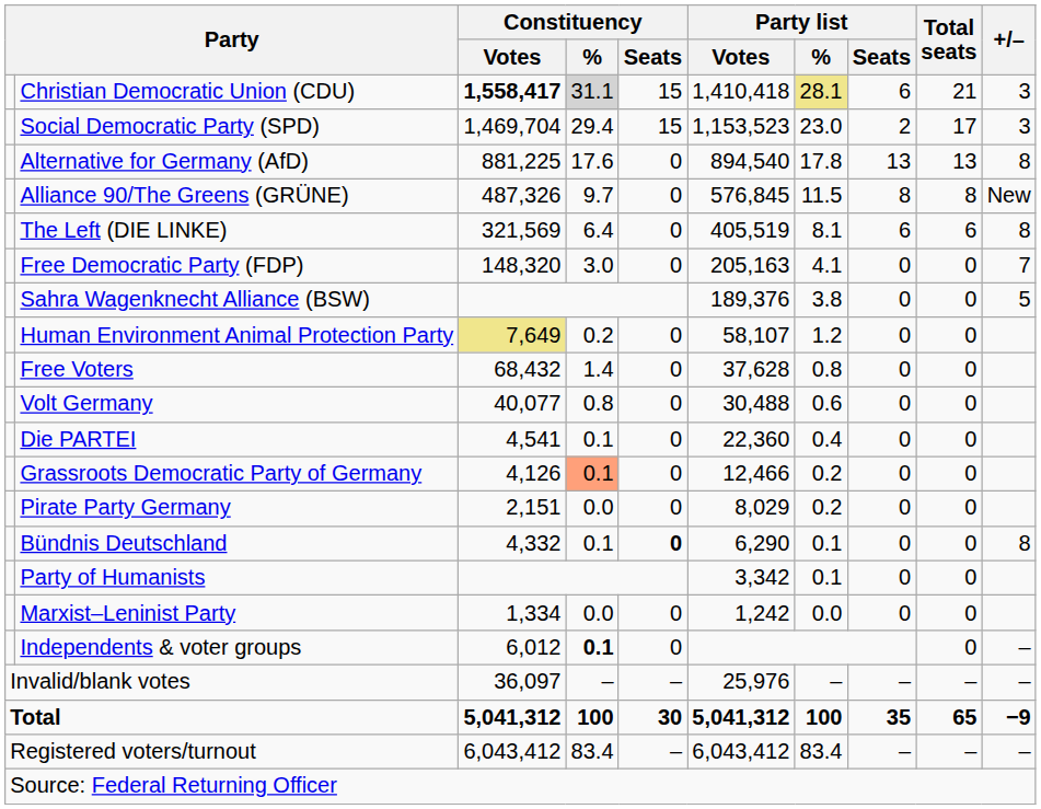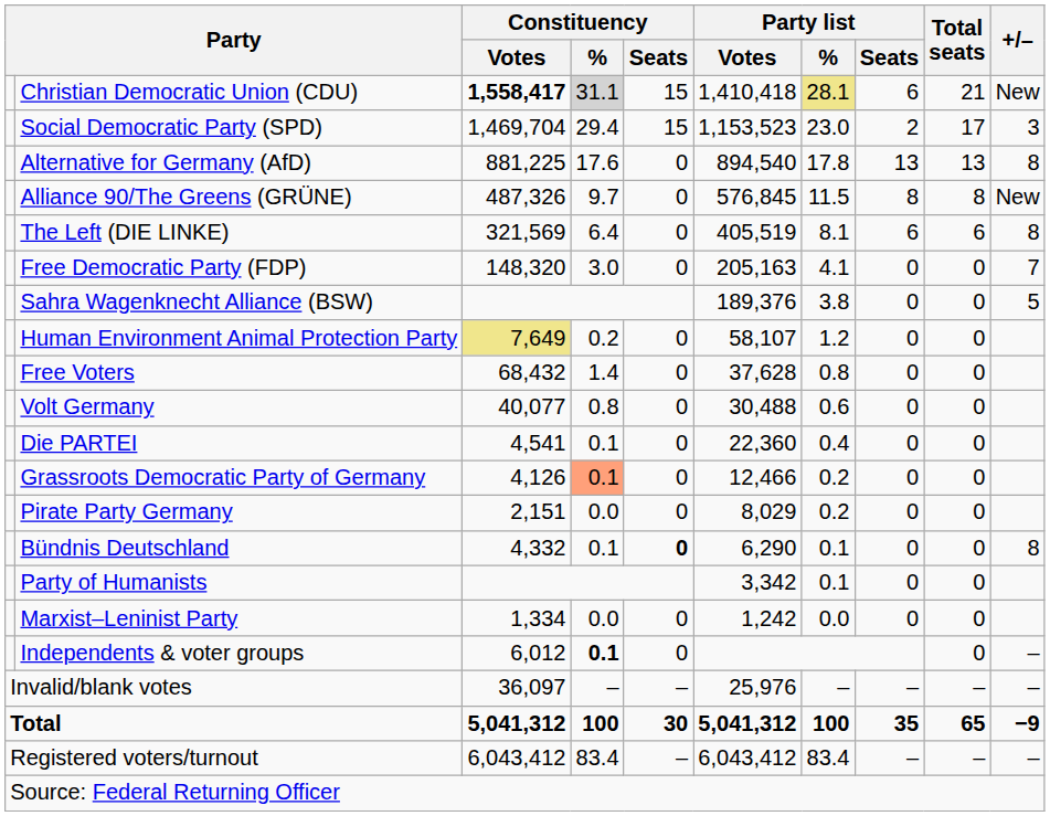Christian Democratic Union (CDU) | +/–: 3 -> New
